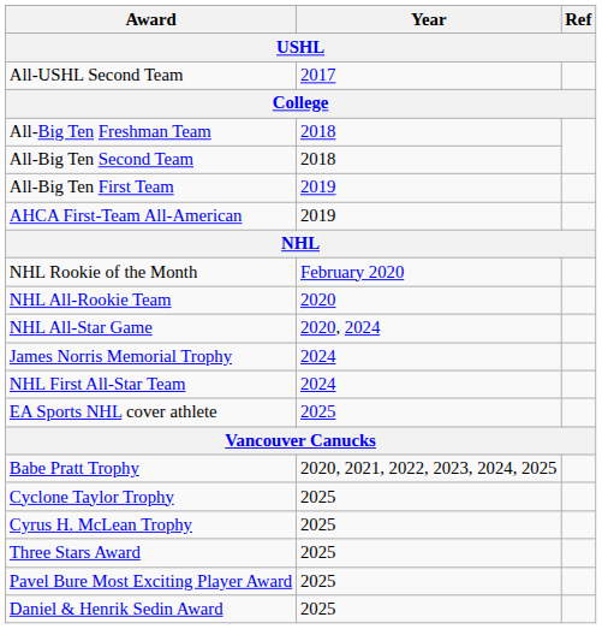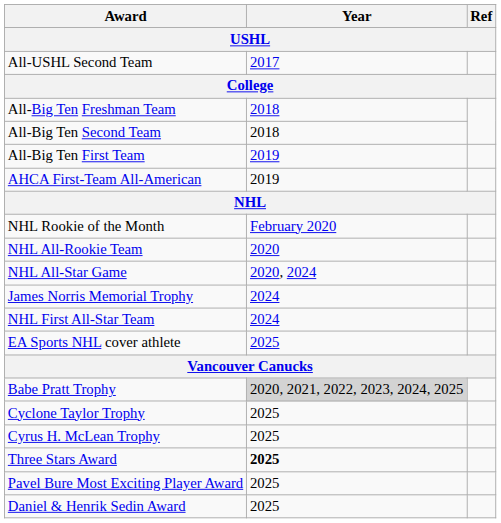Babe Pratt Trophy | Year: no background -> lightgrey background
Three Stars Award | Year: normal -> bold
